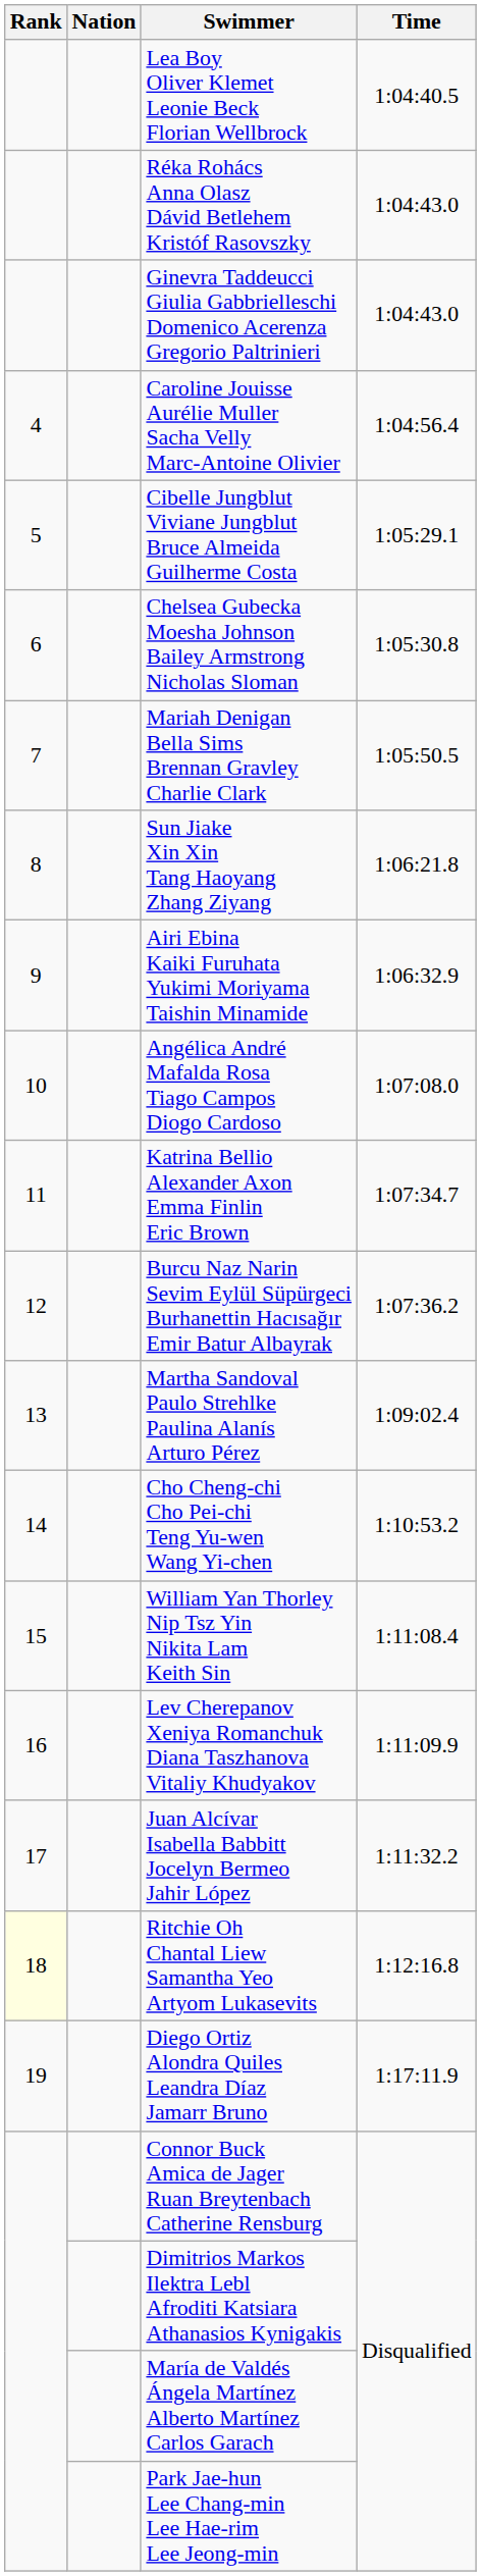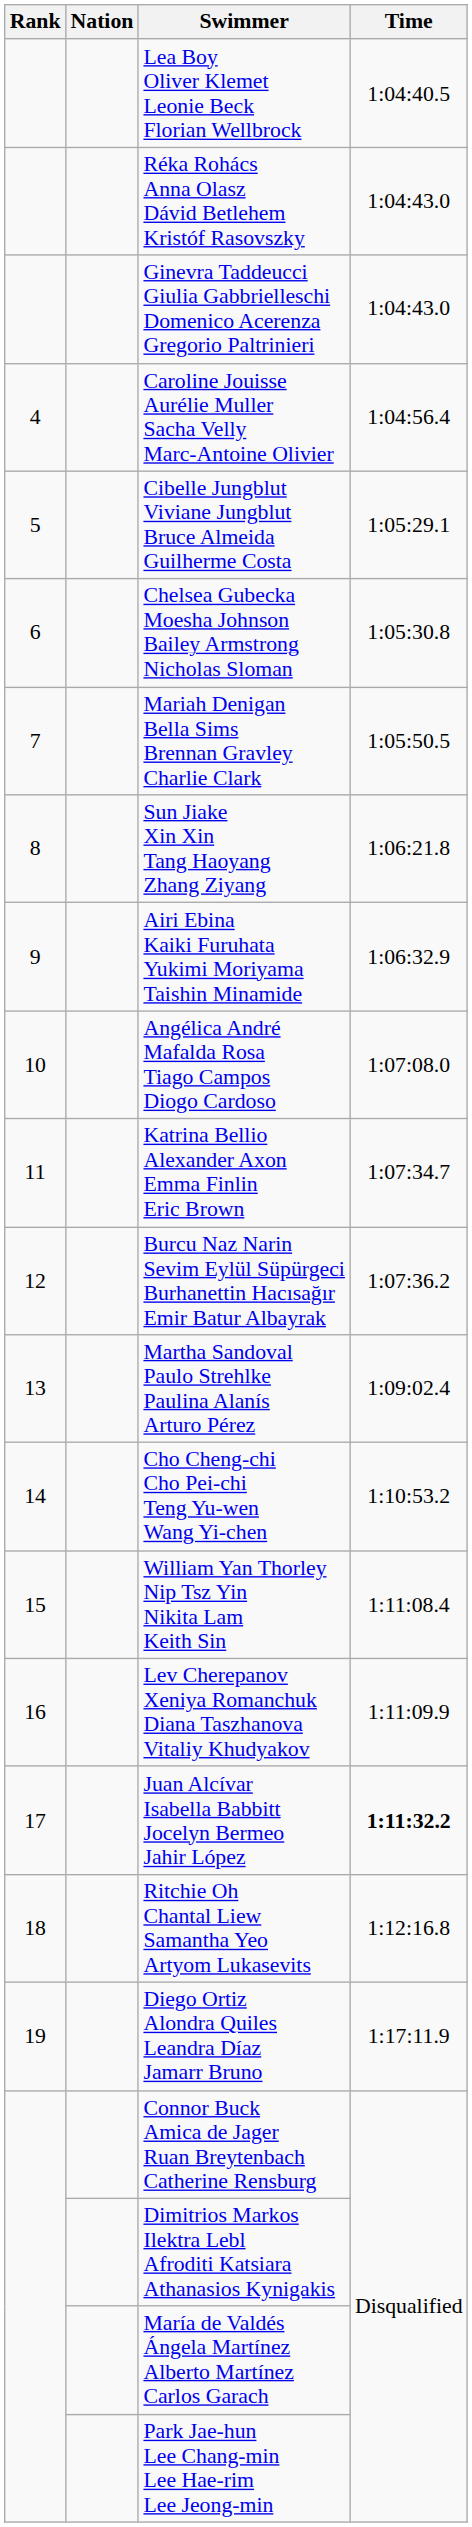Juan Alcívar Isabella Babbitt Jocelyn Bermeo Jahir López | Time: normal -> bold
Ritchie Oh Chantal Liew Samantha Yeo Artyom Lukasevits | Rank: lightyellow background -> no background
